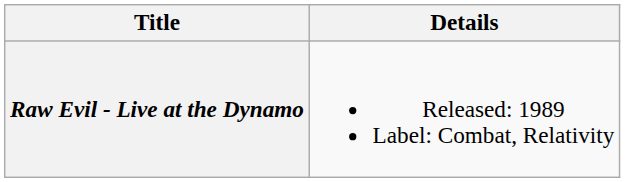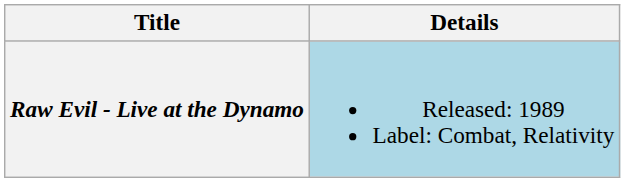Raw Evil - Live at the Dynamo | Details: no background -> lightblue background
